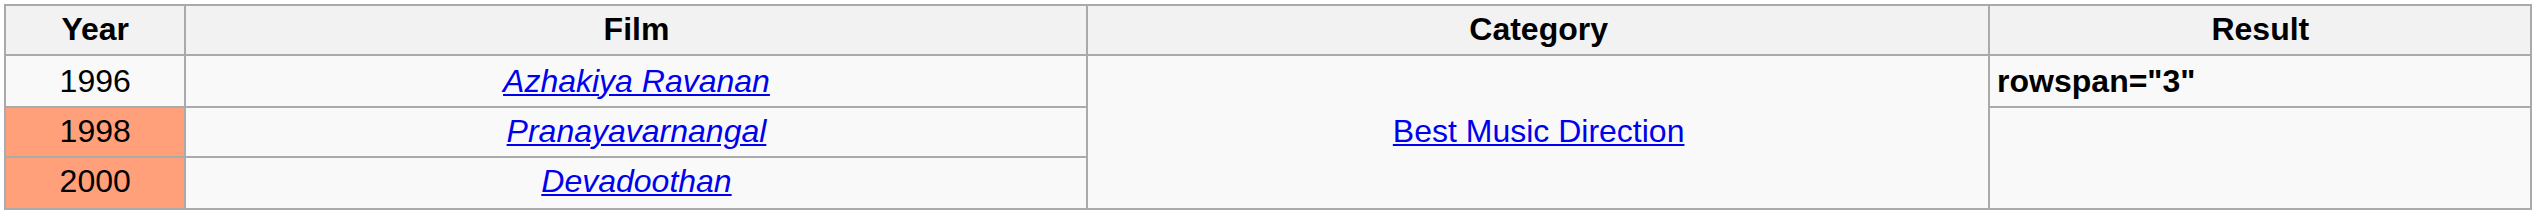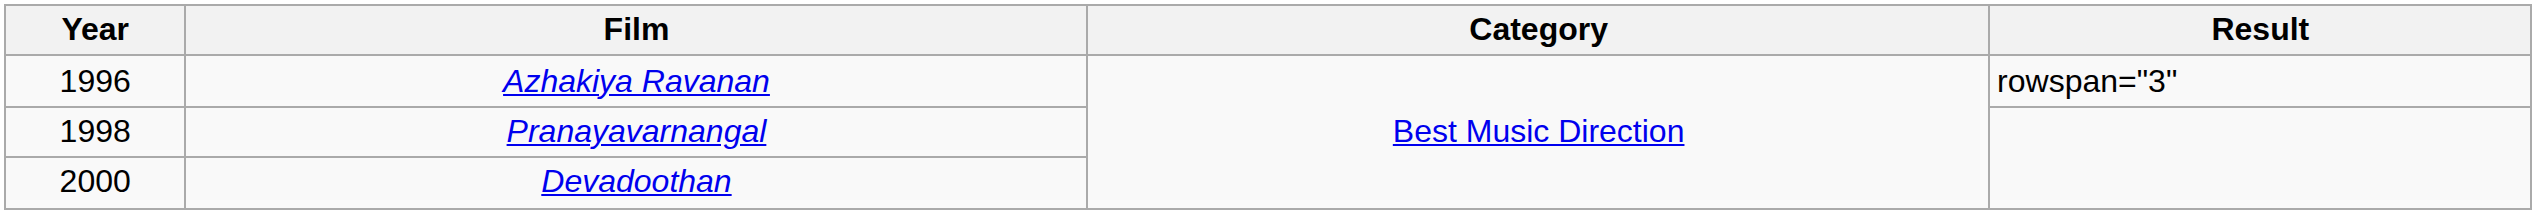Azhakiya Ravanan | Result: bold -> normal
Pranayavarnangal | Year: lightsalmon background -> no background
Devadoothan | Year: lightsalmon background -> no background
